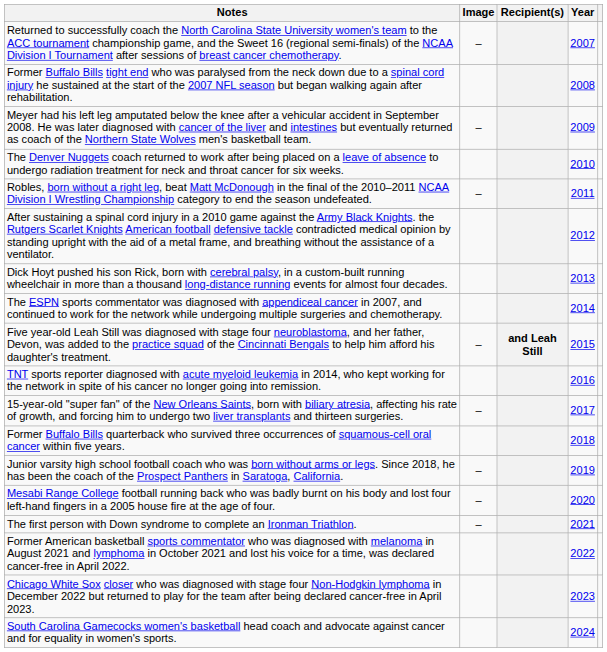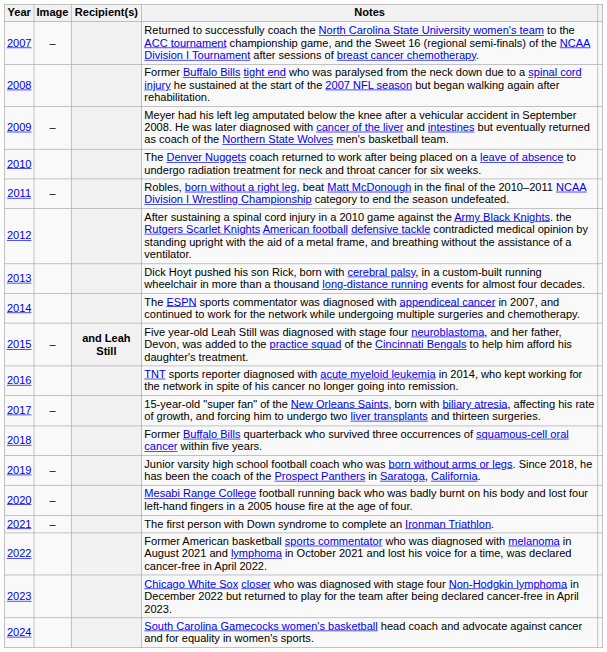columns swapped: Year <-> Notes
